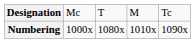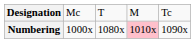Numbering | column 4: no background -> pink background
